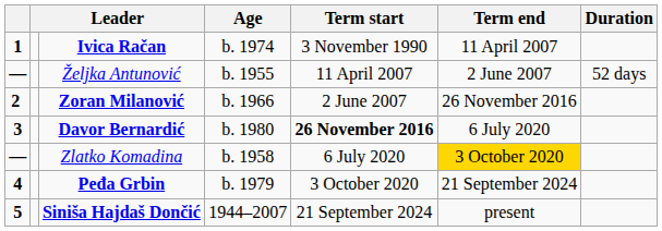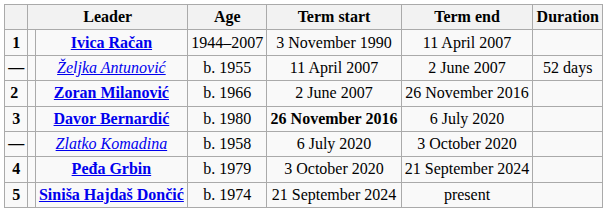Ivica Račan | Age: b. 1974 -> 1944–2007
Zlatko Komadina | Term end: gold background -> no background
Siniša Hajdaš Dončić | Age: 1944–2007 -> b. 1974
